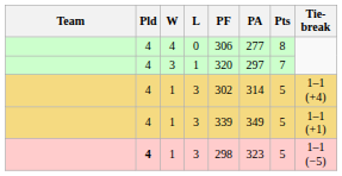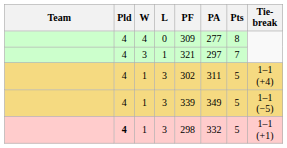row 2 | PF: 306 -> 309
row 3 | PF: 320 -> 321
row 4 | PA: 314 -> 311
row 5 | Tie-break: 1–1 (+1) -> 1–1 (−5)
row 6 | PA: 323 -> 332
row 6 | Tie-break: 1–1 (−5) -> 1–1 (+1)
